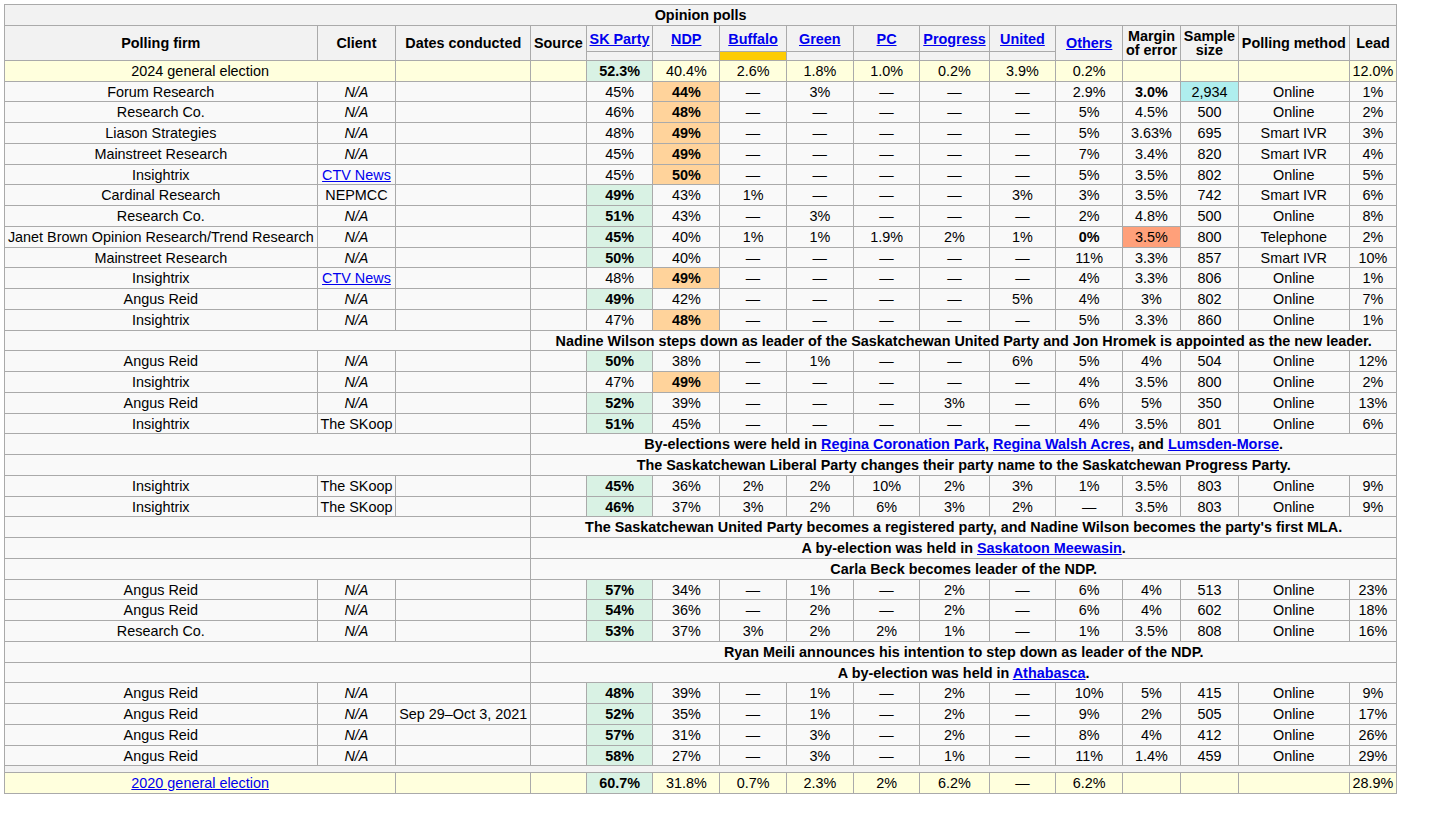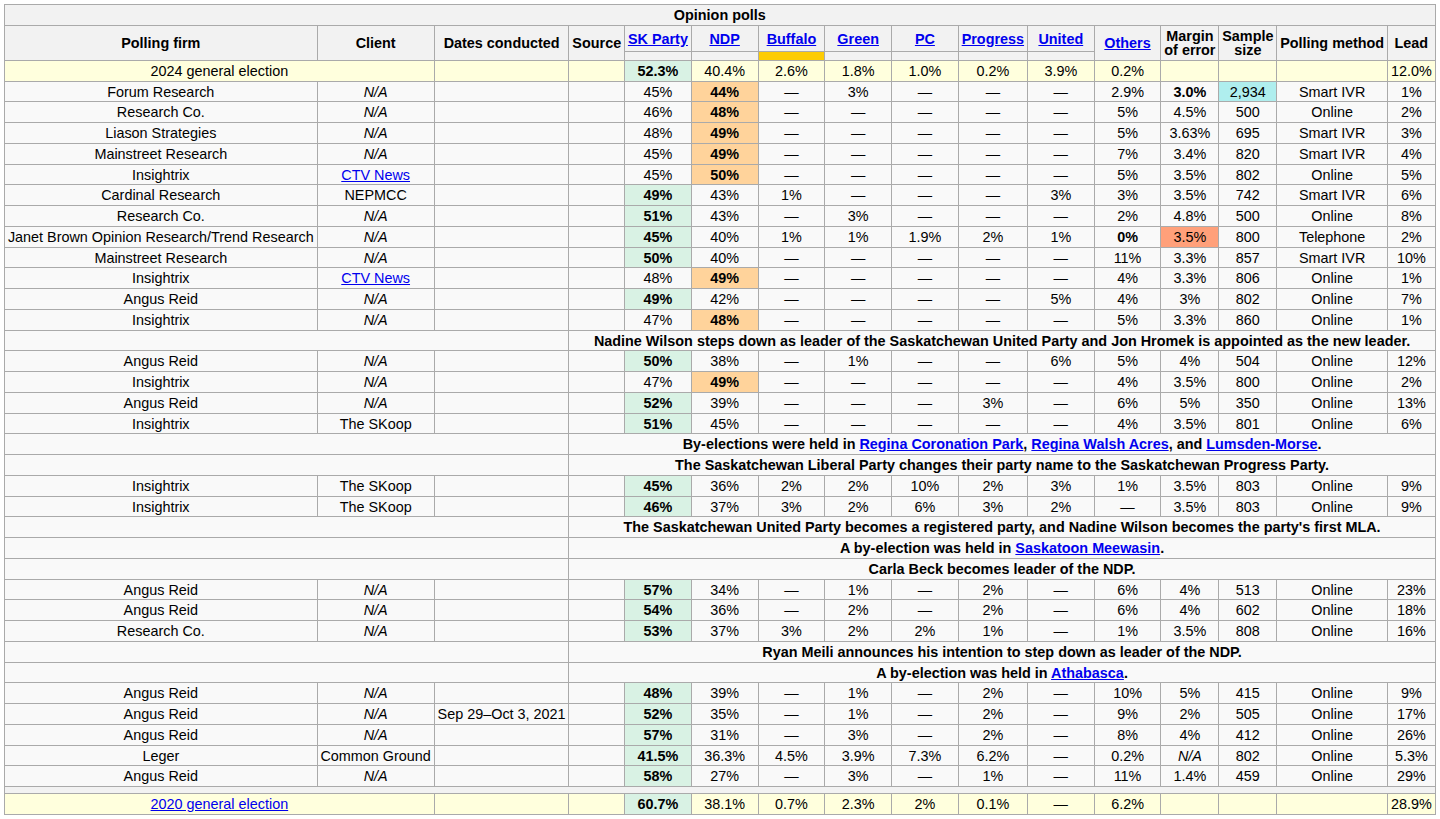Forum Research | Polling method: Online -> Smart IVR
+ row: Leger | Common Ground | 41.5% | 36.3% | 4.5% | 3.9% | 7.3% | 6.2% | — | 0.2% | N/A | 802 | Online | 5.3%
2020 general election | NDP: 31.8% -> 38.1%
2020 general election | Progress: 6.2% -> 0.1%
